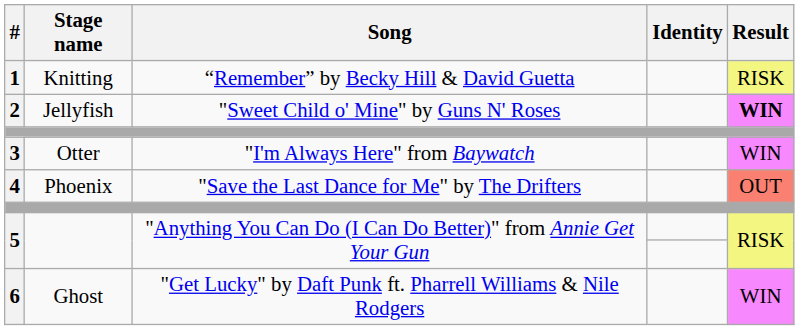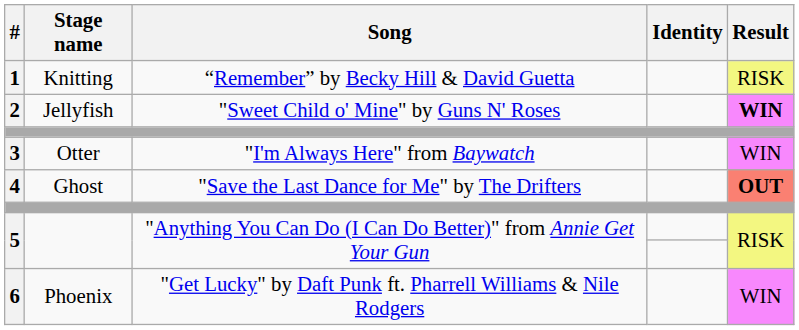4 | Stage name: Phoenix -> Ghost
4 | Result: normal -> bold
6 | Stage name: Ghost -> Phoenix
